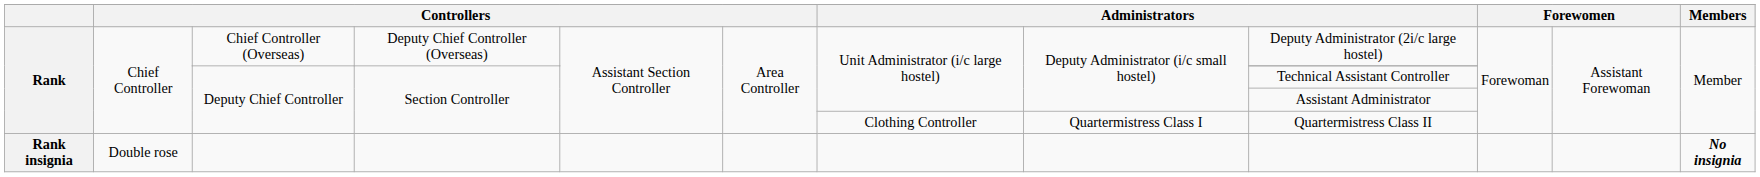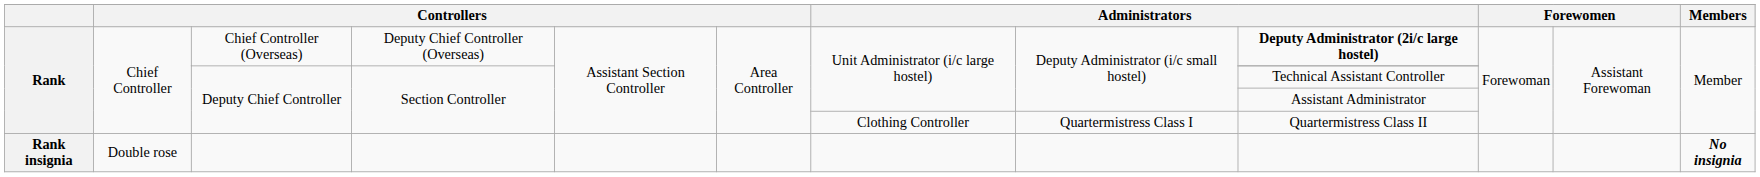Chief Controller (Overseas) | column 9: normal -> bold
